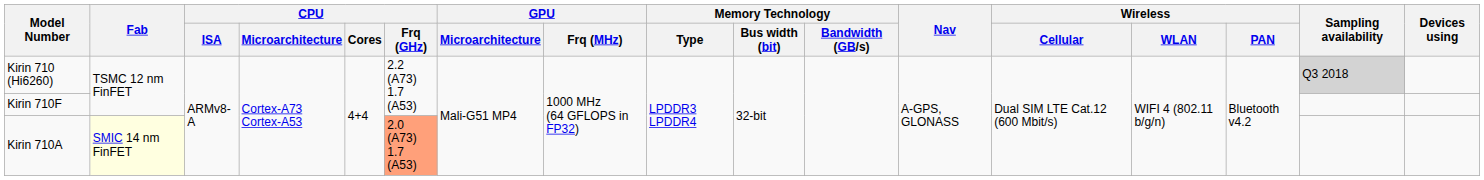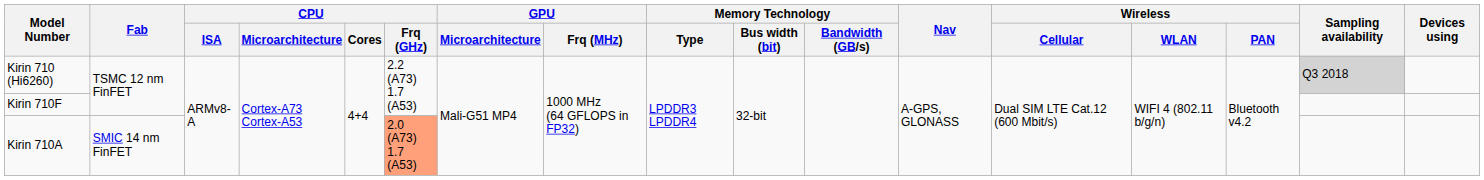Kirin 710A | Fab: lightyellow background -> no background
